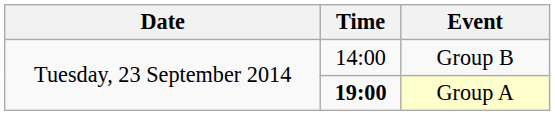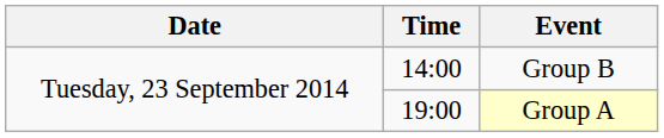Group A | Time: bold -> normal
